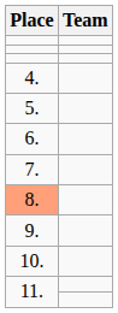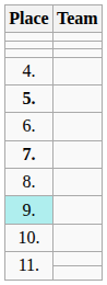row 6 | Place: normal -> bold
row 8 | Place: normal -> bold
row 9 | Place: lightsalmon background -> no background
row 10 | Place: no background -> paleturquoise background
